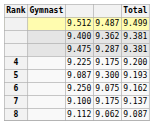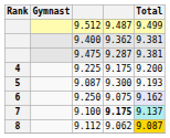9.250 | Total: no background -> lavender background
9.100 | column 4: normal -> bold
9.100 | Total: no background -> paleturquoise background
9.112 | Total: no background -> gold background
